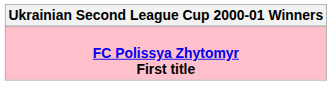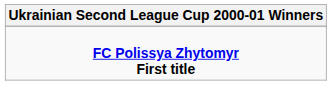row 2 | column 1: pink background -> no background
